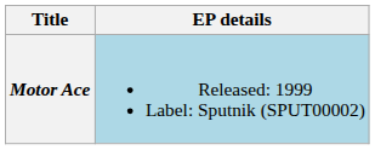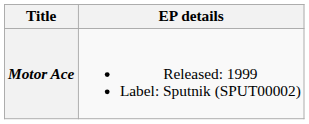Motor Ace | EP details: lightblue background -> no background
